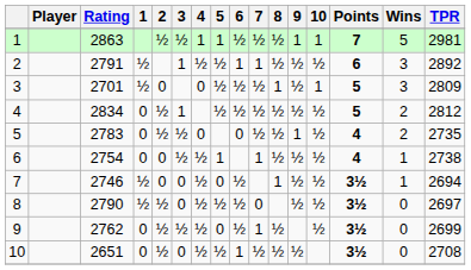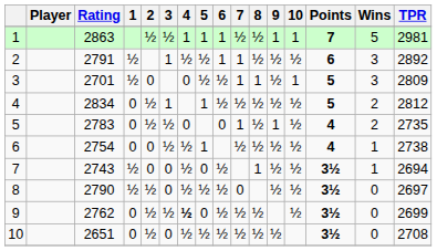row 2 | 6: ½ -> 1
row 4 | 7: ½ -> 1
row 5 | 5: ½ -> 1
row 6 | 7: ½ -> 1
row 7 | 7: 1 -> ½
row 8 | Rating: 2746 -> 2743
row 10 | 4: normal -> bold
row 10 | 7: 1 -> ½
row 11 | 6: 1 -> ½
